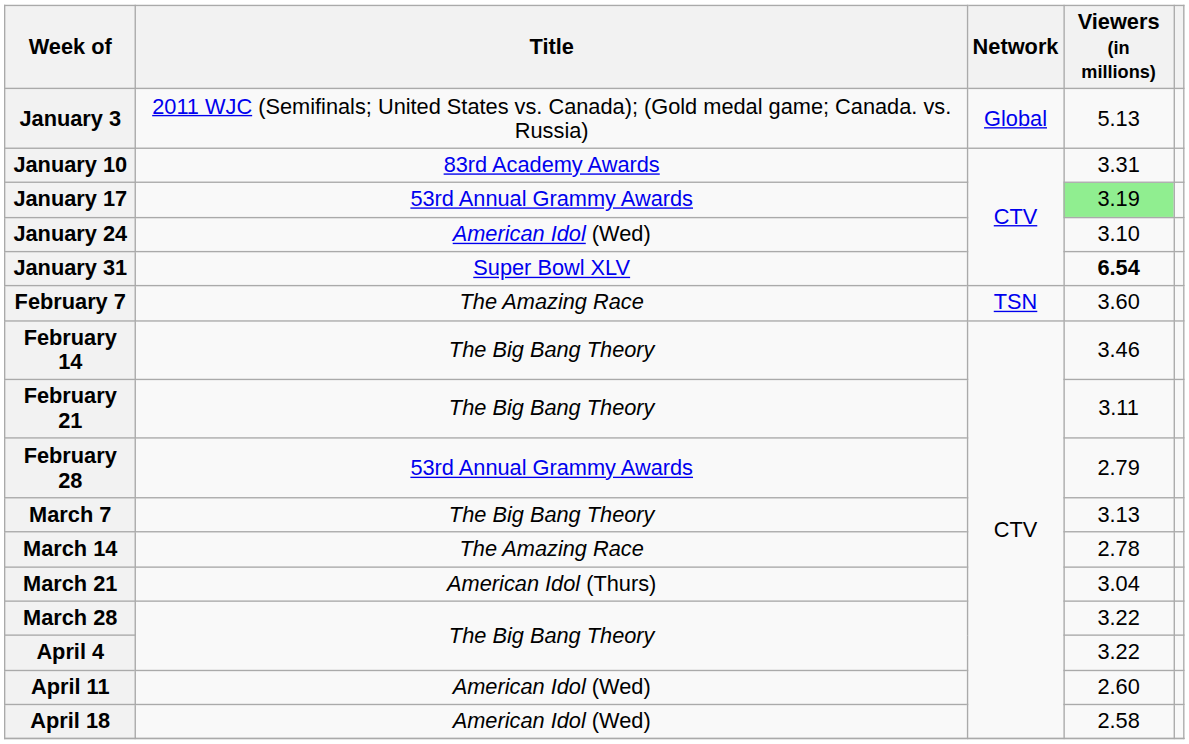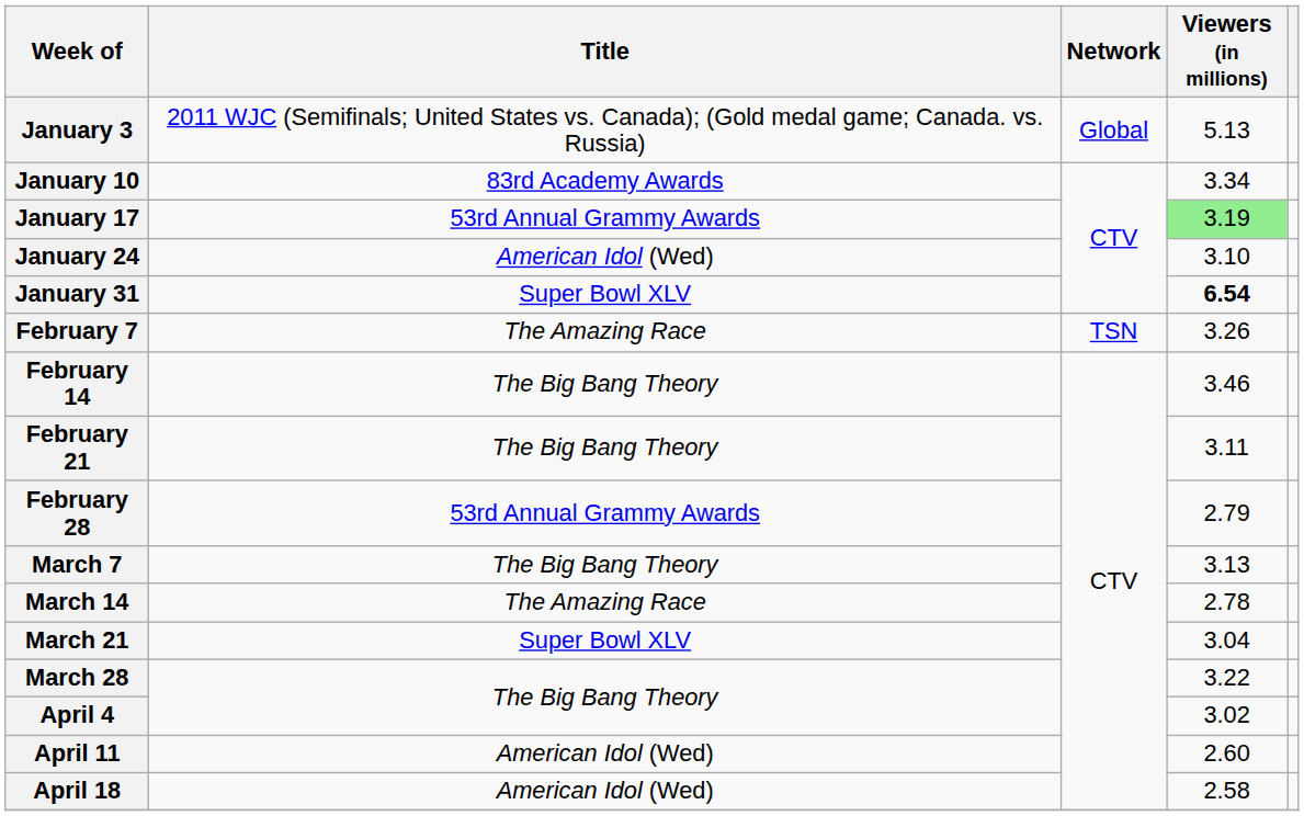January 10 | Viewers (in millions): 3.31 -> 3.34
February 7 | Viewers (in millions): 3.60 -> 3.26
March 21 | Title: American Idol (Thurs) -> Super Bowl XLV
April 4 | Viewers (in millions): 3.22 -> 3.02
